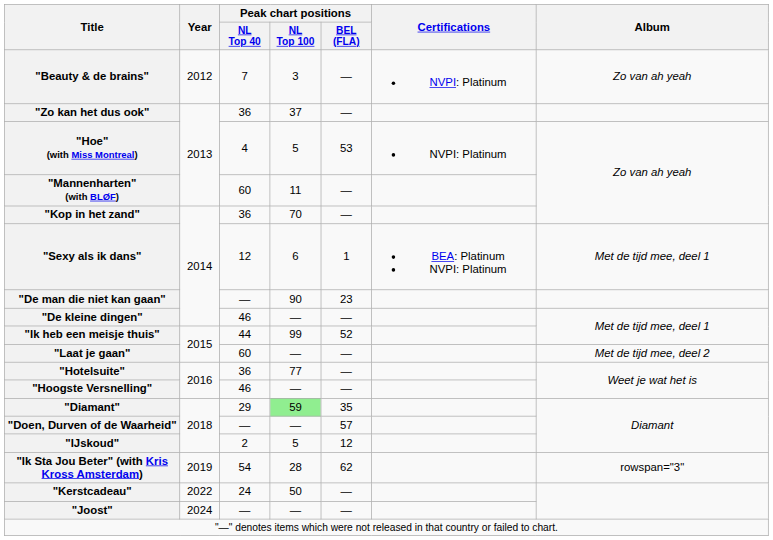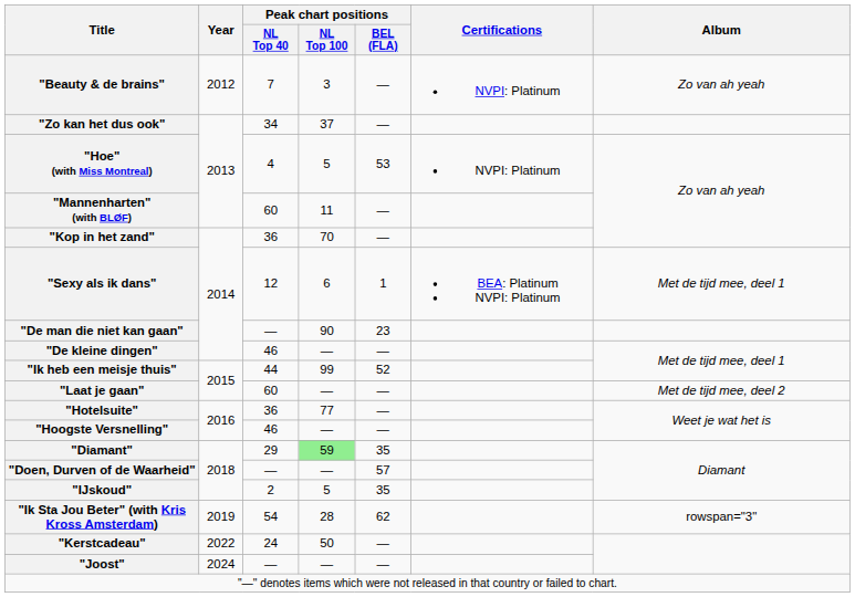"Zo kan het dus ook" | Peak chart positions / NL Top 40: 36 -> 34
"IJskoud" | Peak chart positions / BEL (FLA): 12 -> 35
